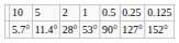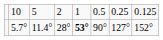row 2 | column 5: normal -> bold
